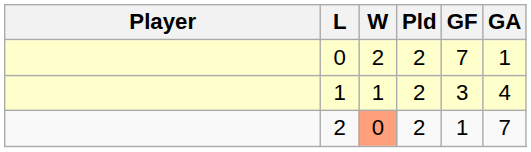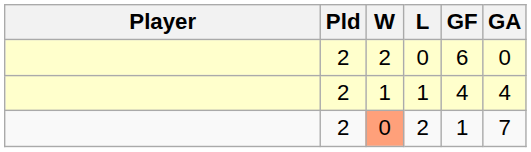columns swapped: Pld <-> L
row 2 | GF: 7 -> 6
row 2 | GA: 1 -> 0
row 3 | GF: 3 -> 4
